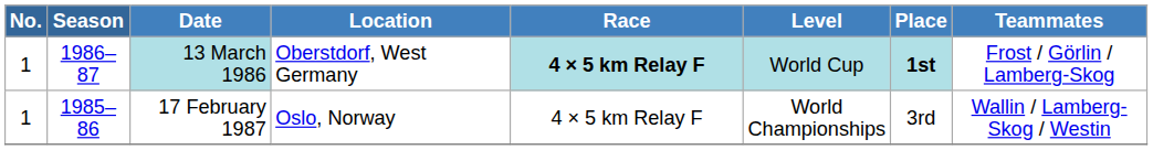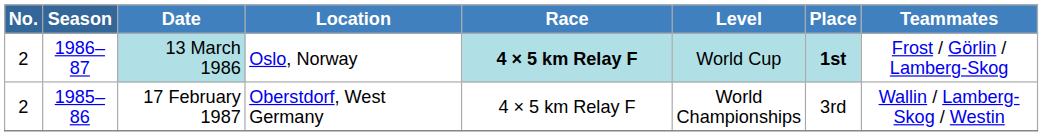13 March 1986 | No.: 1 -> 2
13 March 1986 | Location: Oberstdorf, West Germany -> Oslo, Norway
17 February 1987 | No.: 1 -> 2
17 February 1987 | Location: Oslo, Norway -> Oberstdorf, West Germany
